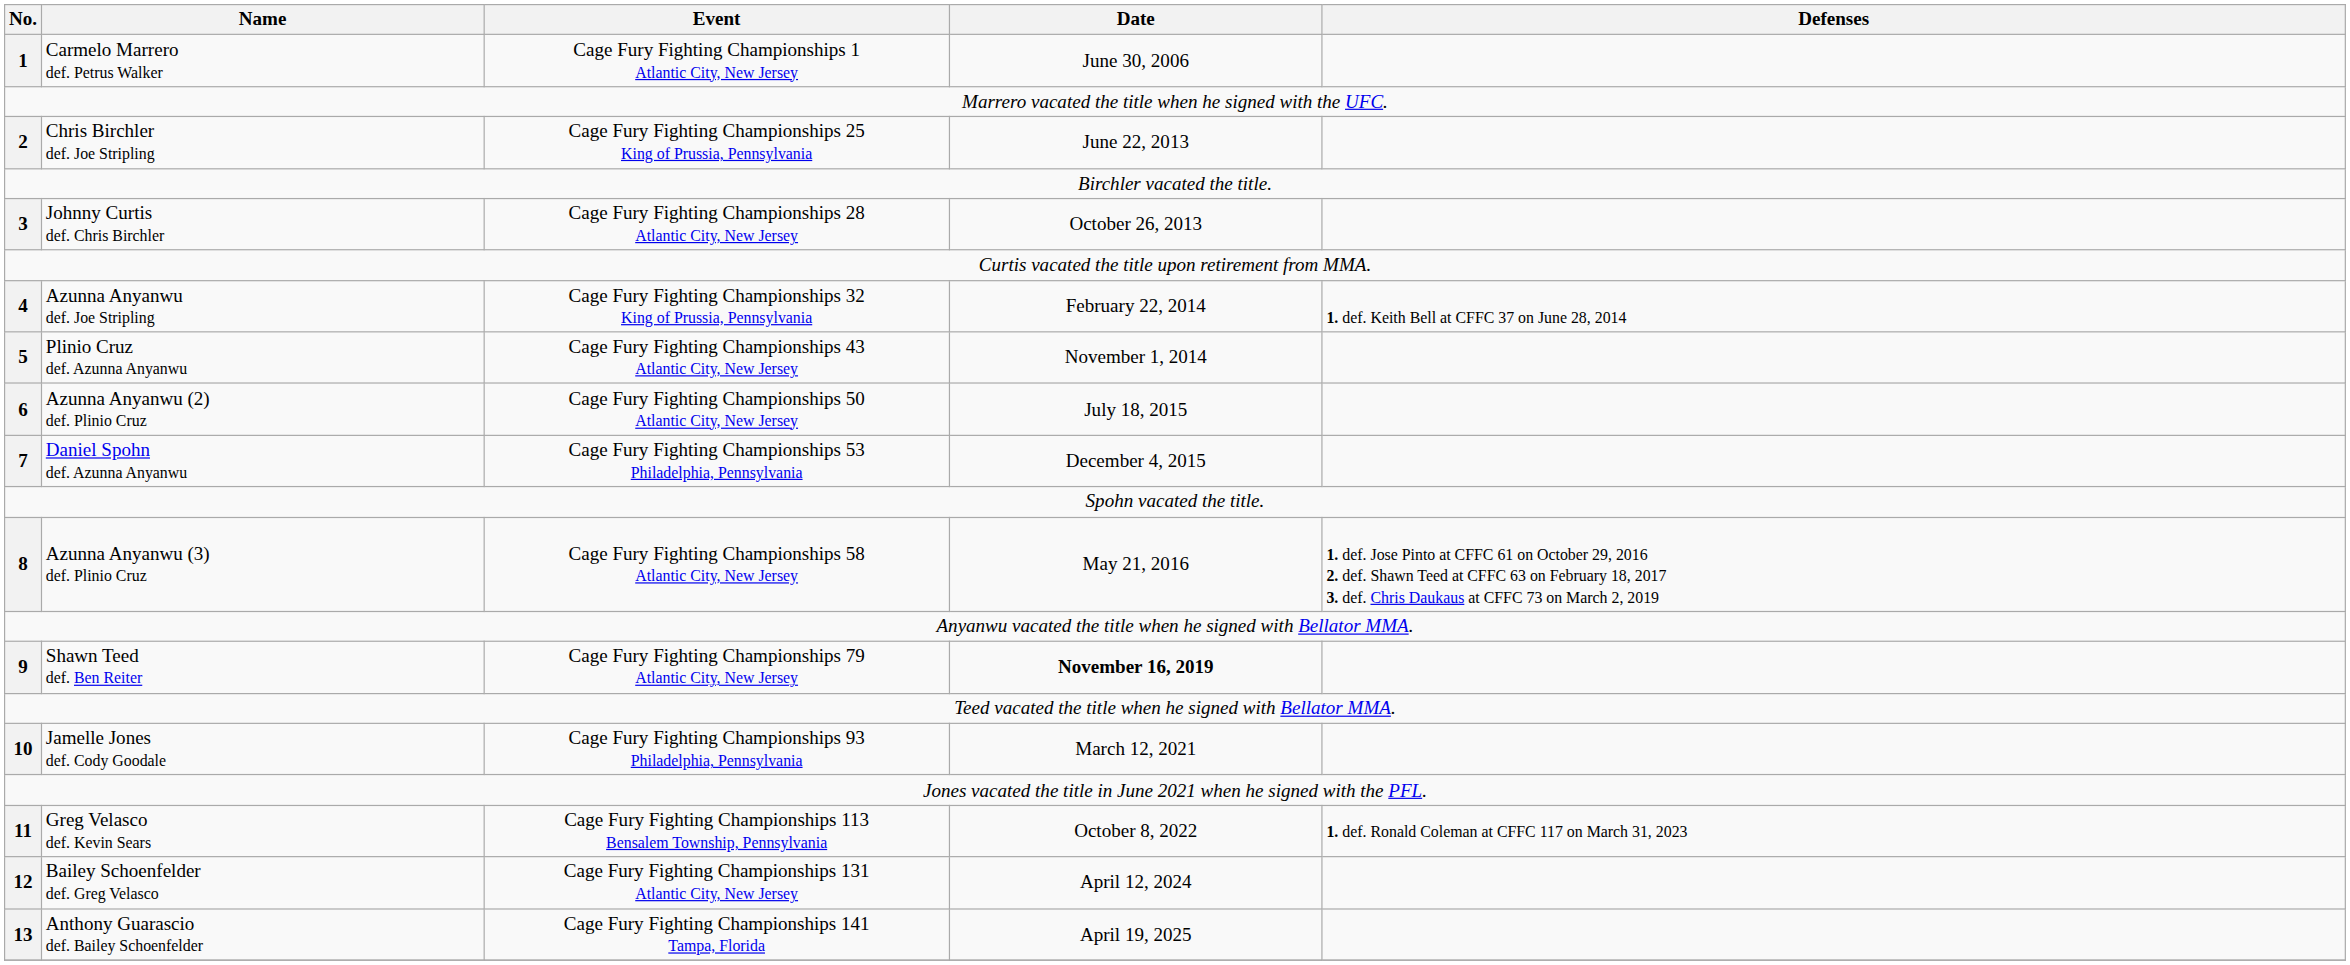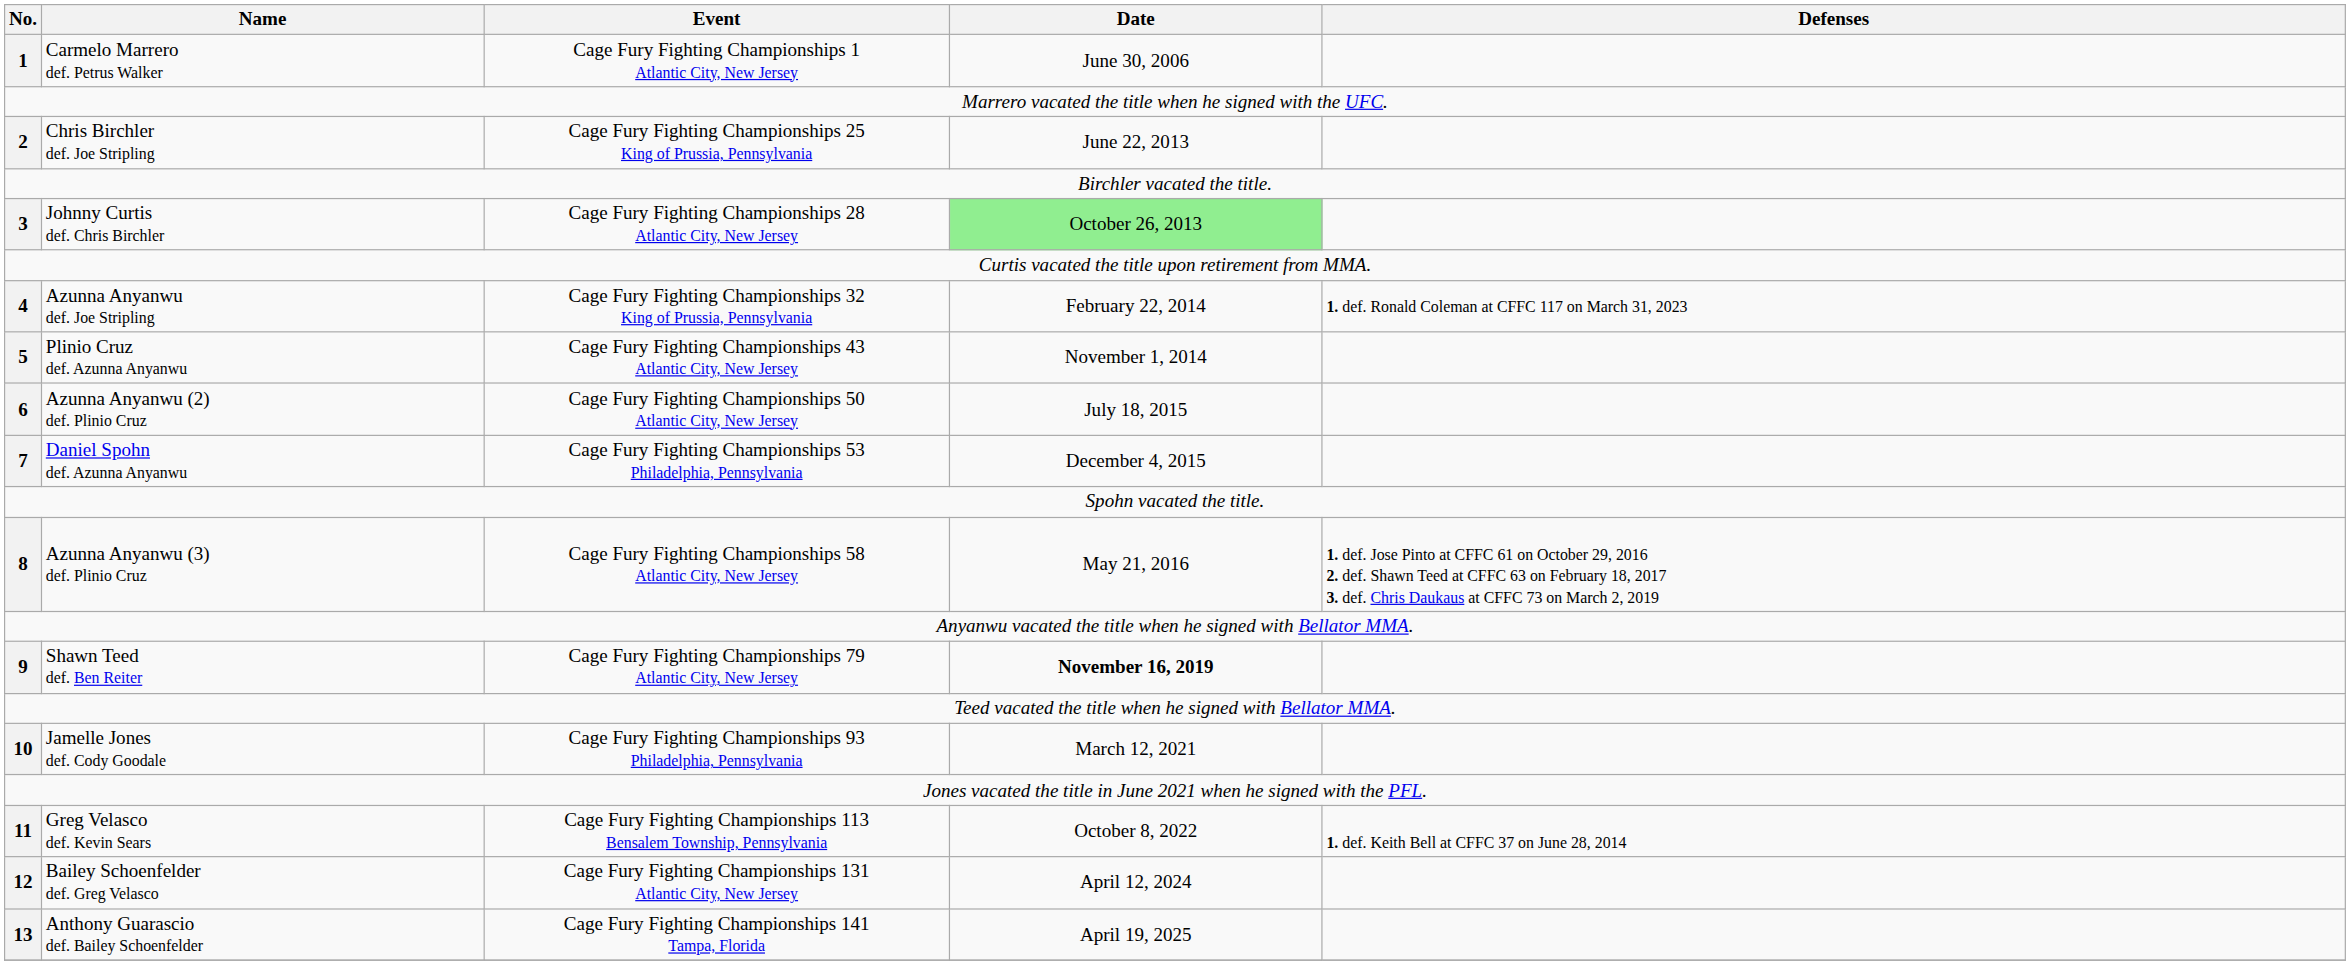Johnny Curtis def. Chris Birchler | Date: no background -> lightgreen background
Azunna Anyanwu def. Joe Stripling | Defenses: 1. def. Keith Bell at CFFC 37 on June 28, 2014 -> 1. def. Ronald Coleman at CFFC 117 on March 31, 2023
Greg Velasco def. Kevin Sears | Defenses: 1. def. Ronald Coleman at CFFC 117 on March 31, 2023 -> 1. def. Keith Bell at CFFC 37 on June 28, 2014
